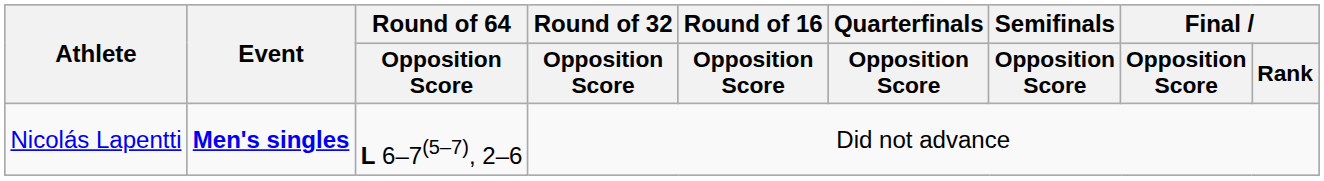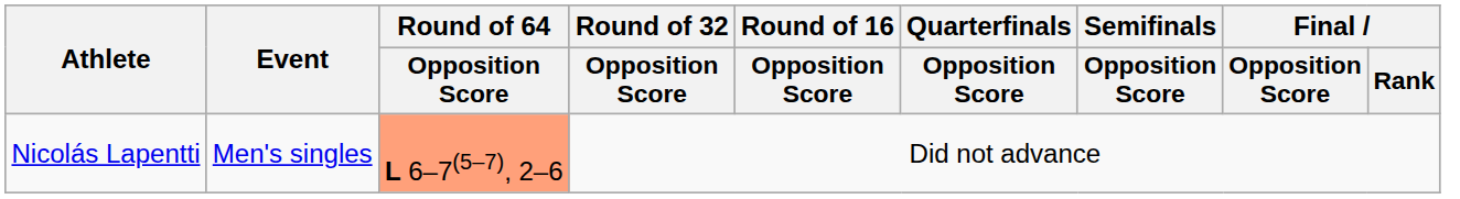Nicolás Lapentti | Event: bold -> normal
Nicolás Lapentti | Round of 64 / Opposition Score: no background -> lightsalmon background
